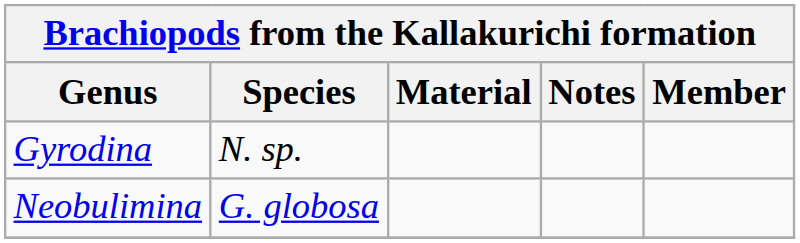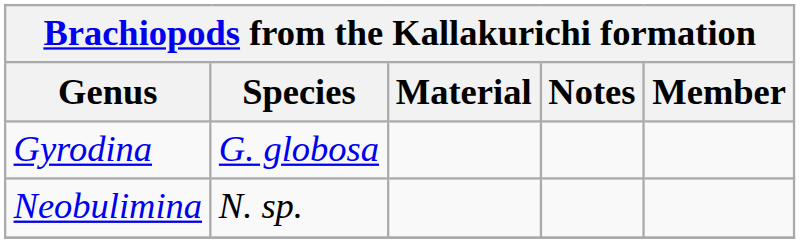Gyrodina | Species: N. sp. -> G. globosa
Neobulimina | Species: G. globosa -> N. sp.
